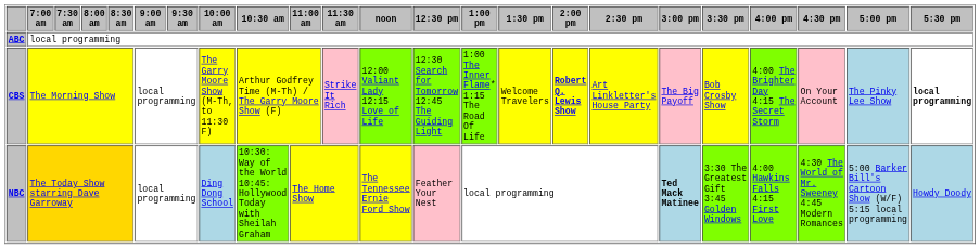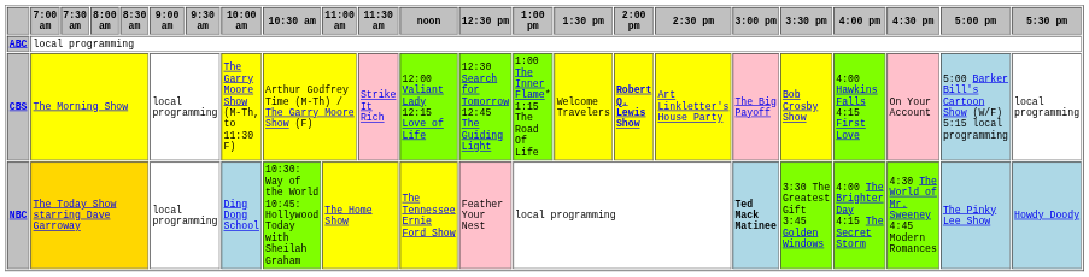CBS | 4:00 pm: 4:00 The Brighter Day 4:15 The Secret Storm -> 4:00 Hawkins Falls 4:15 First Love
CBS | 5:00 pm: The Pinky Lee Show -> 5:00 Barker Bill's Cartoon Show (W/F) 5:15 local programming
CBS | 5:30 pm: bold -> normal
NBC | 4:00 pm: 4:00 Hawkins Falls 4:15 First Love -> 4:00 The Brighter Day 4:15 The Secret Storm
NBC | 5:00 pm: 5:00 Barker Bill's Cartoon Show (W/F) 5:15 local programming -> The Pinky Lee Show
